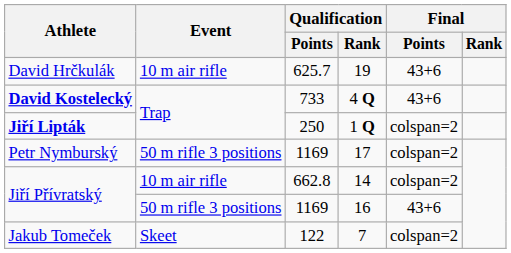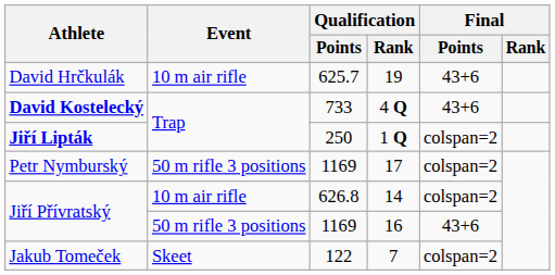14 | Qualification / Points: 662.8 -> 626.8
